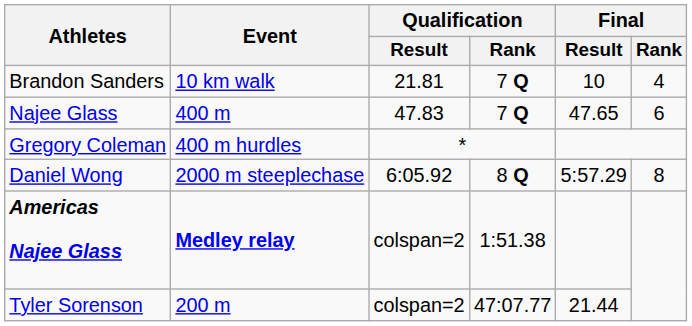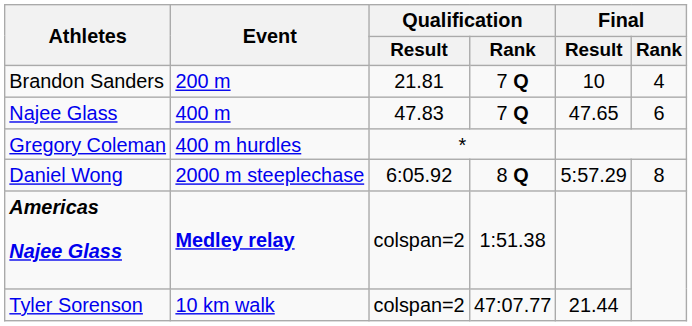Brandon Sanders | Event: 10 km walk -> 200 m
Tyler Sorenson | Event: 200 m -> 10 km walk
